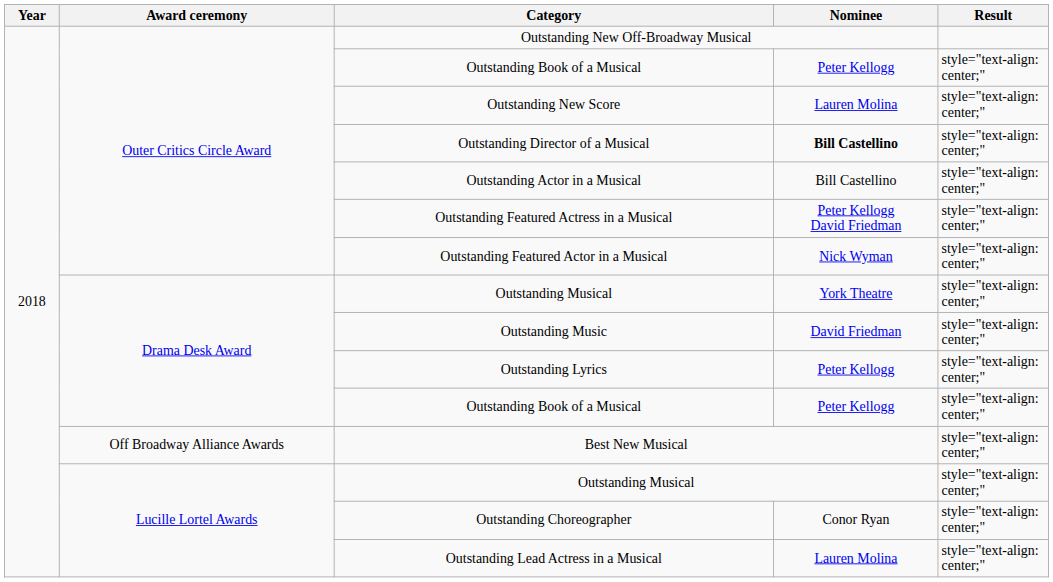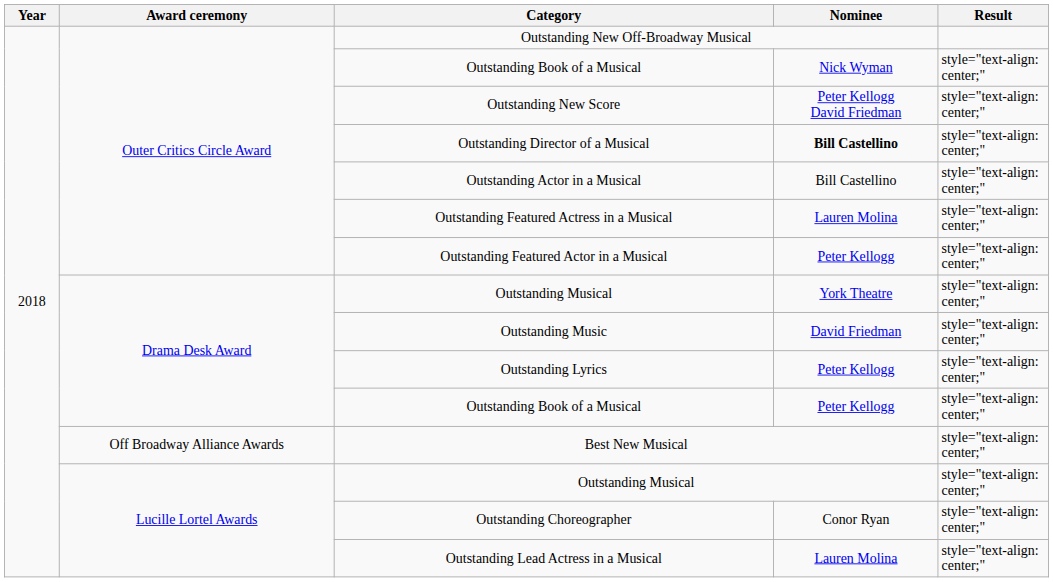Outer Critics Circle Award / Outstanding Book of a Musical | Nominee: Peter Kellogg -> Nick Wyman
Outstanding New Score | Nominee: Lauren Molina -> Peter Kellogg David Friedman
Outstanding Featured Actress in a Musical | Nominee: Peter Kellogg David Friedman -> Lauren Molina
Outstanding Featured Actor in a Musical | Nominee: Nick Wyman -> Peter Kellogg
